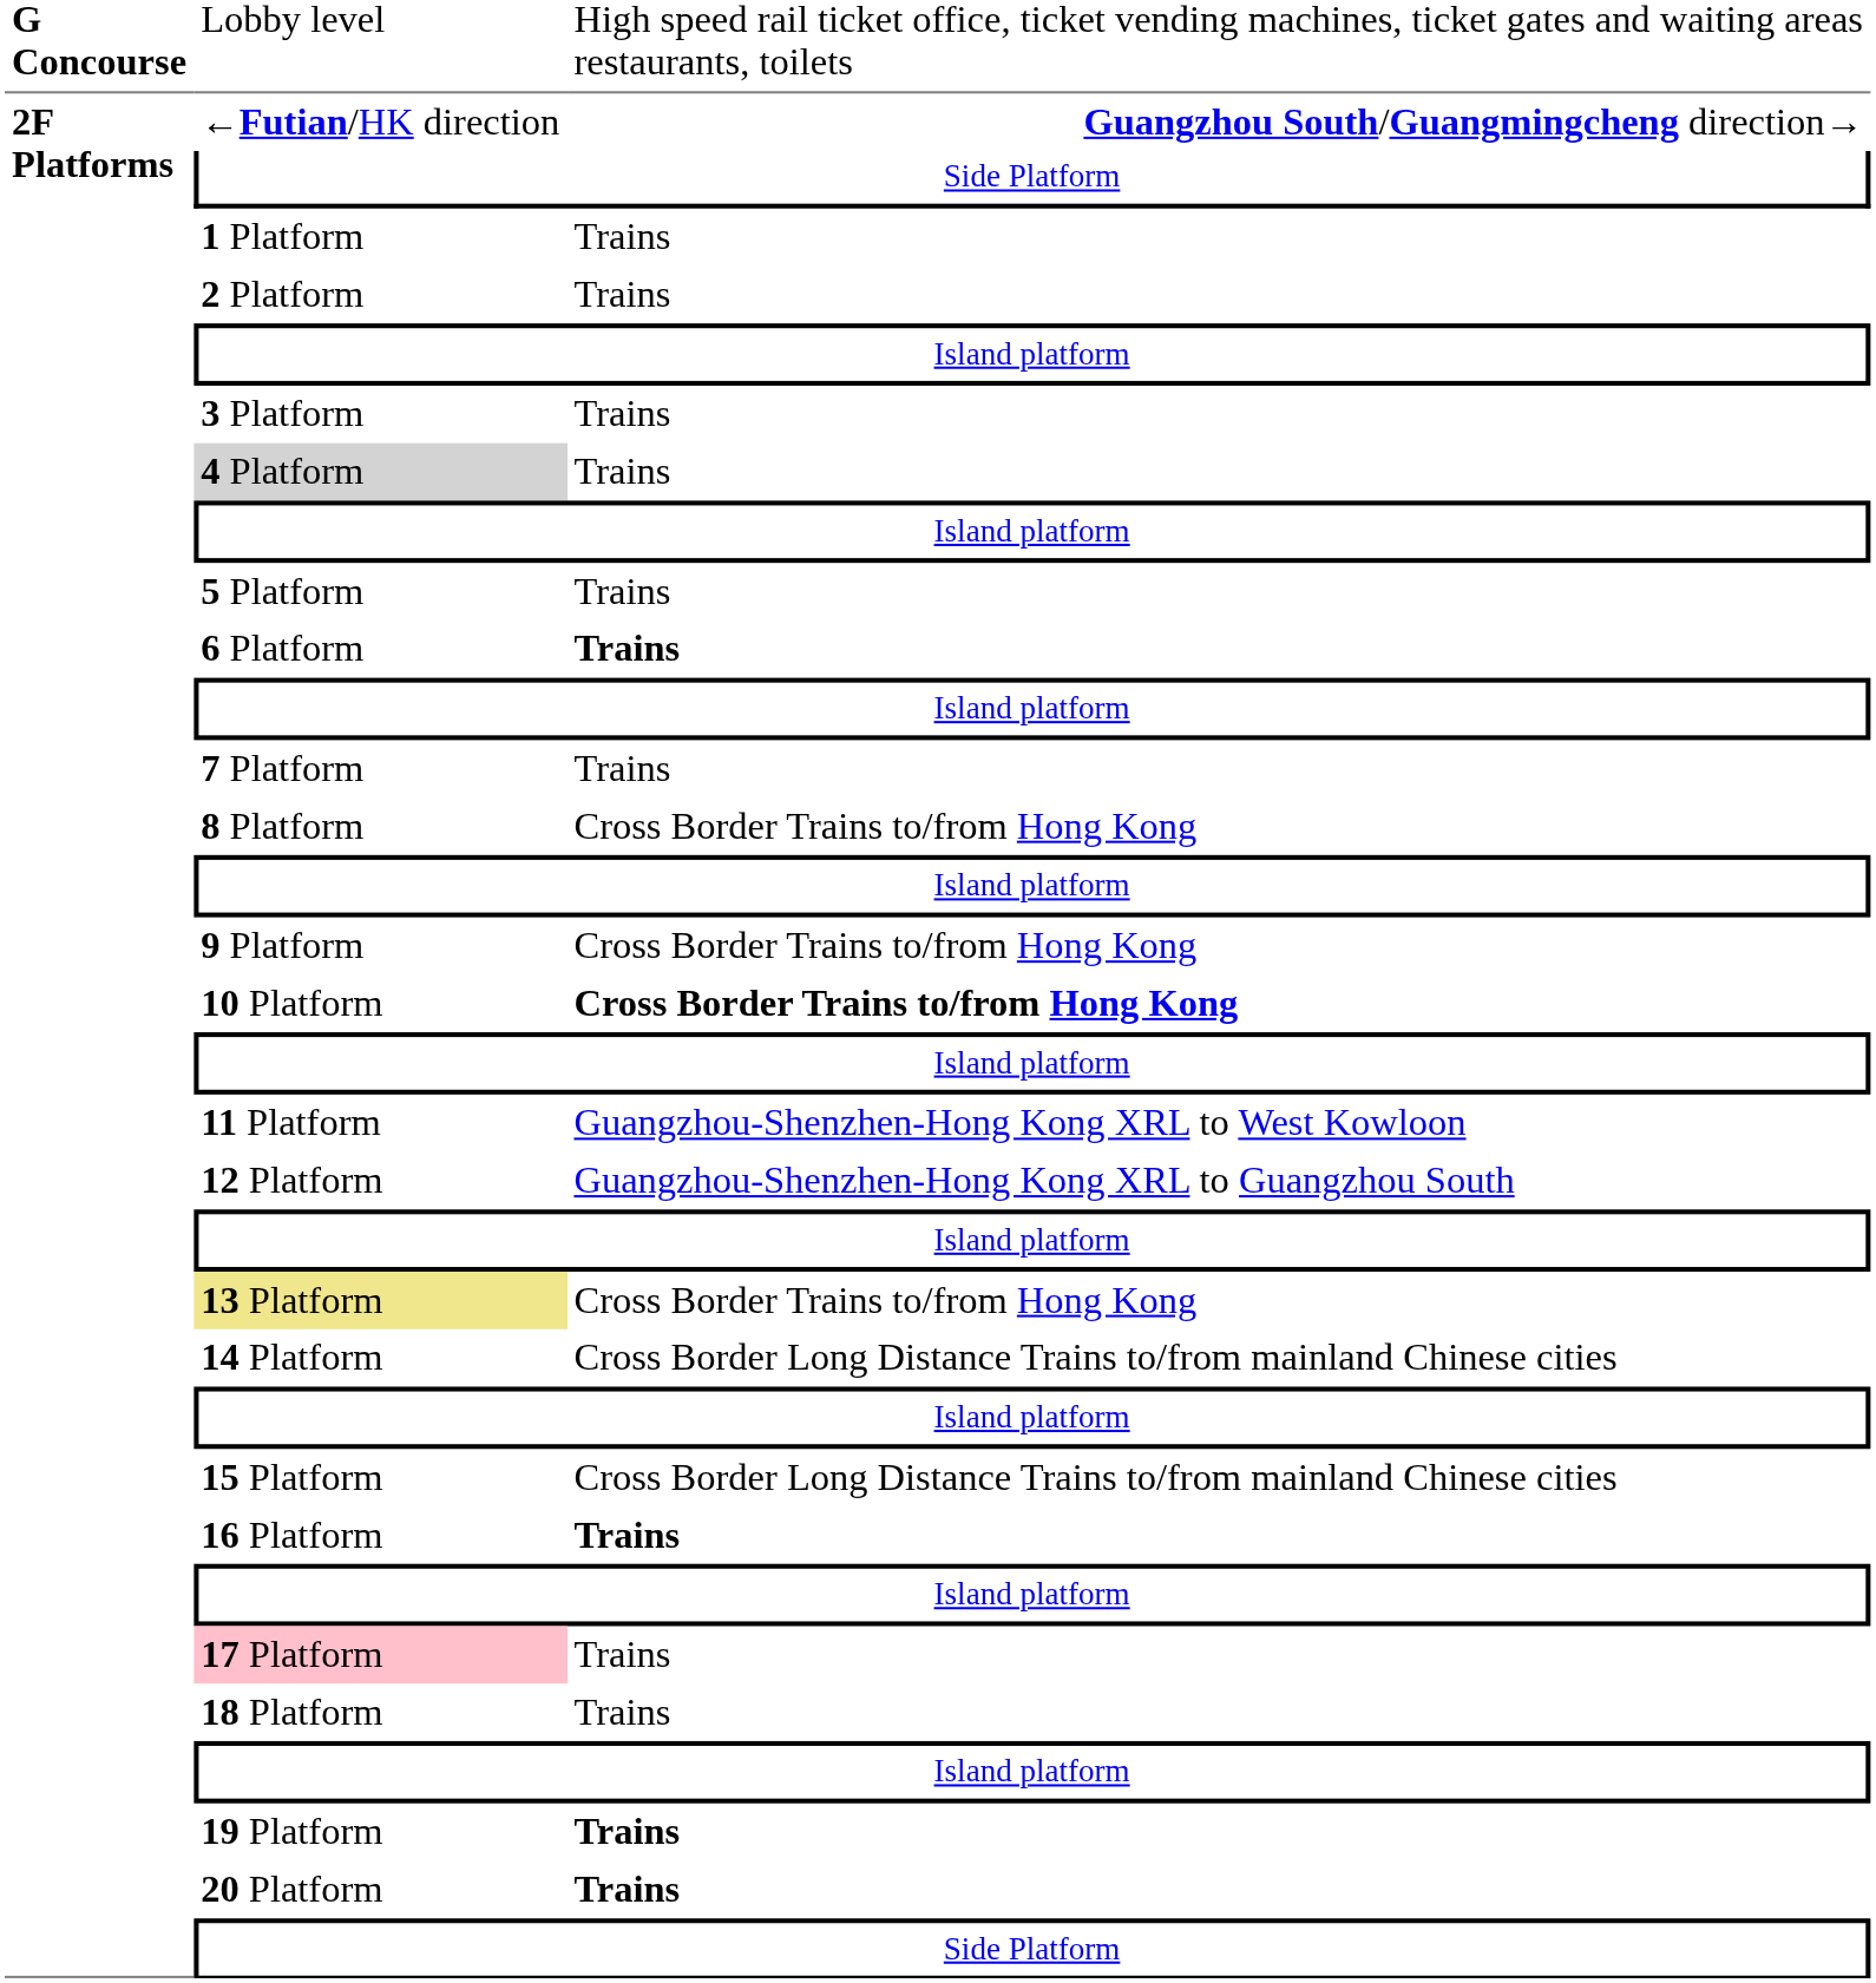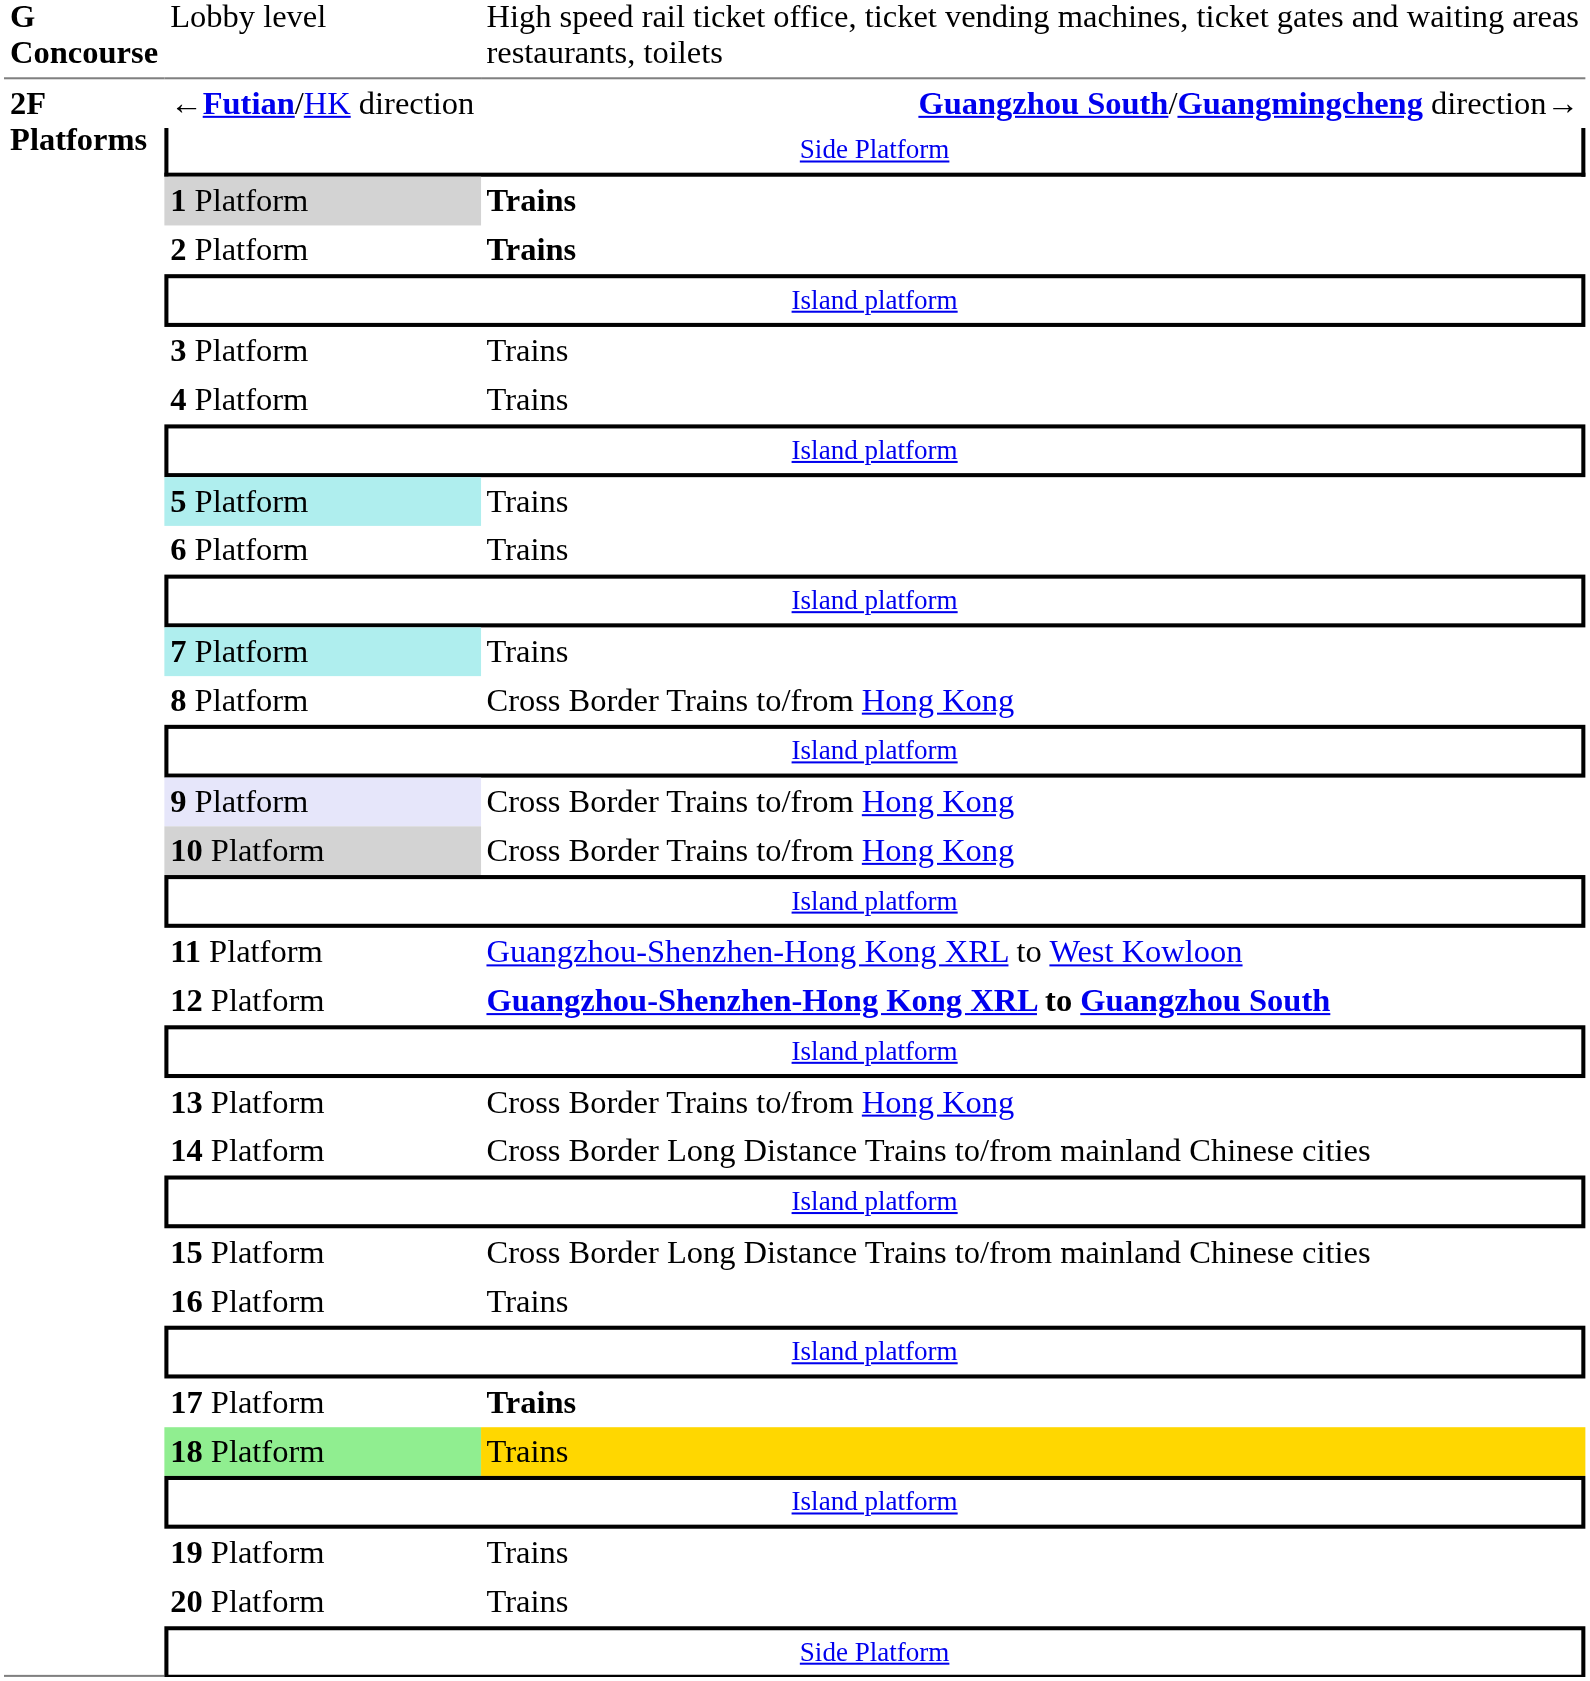1 Platform | column 2: no background -> lightgrey background
1 Platform | column 3: normal -> bold
2 Platform | column 3: normal -> bold
4 Platform | column 2: lightgrey background -> no background
5 Platform | column 2: no background -> paleturquoise background
6 Platform | column 3: bold -> normal
7 Platform | column 2: no background -> paleturquoise background
9 Platform | column 2: no background -> lavender background
10 Platform | column 2: no background -> lightgrey background
10 Platform | column 3: bold -> normal
12 Platform | column 3: normal -> bold
13 Platform | column 2: khaki background -> no background
16 Platform | column 3: bold -> normal
17 Platform | column 2: pink background -> no background
17 Platform | column 3: normal -> bold
18 Platform | column 2: no background -> lightgreen background
18 Platform | column 3: no background -> gold background
19 Platform | column 3: bold -> normal
20 Platform | column 3: bold -> normal
